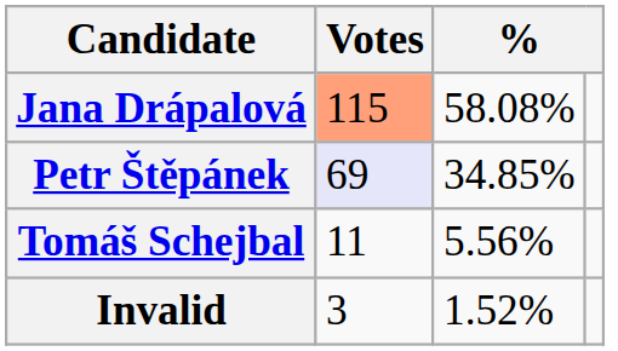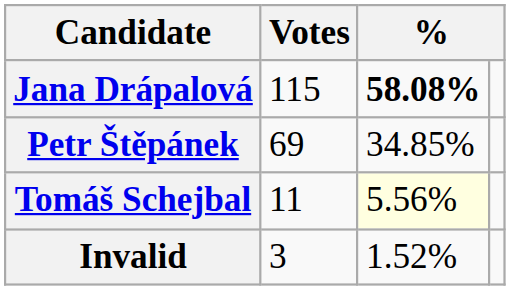Jana Drápalová | Votes: lightsalmon background -> no background
Jana Drápalová | column 3: normal -> bold
Petr Štěpánek | Votes: lavender background -> no background
Tomáš Schejbal | column 3: no background -> lightyellow background
